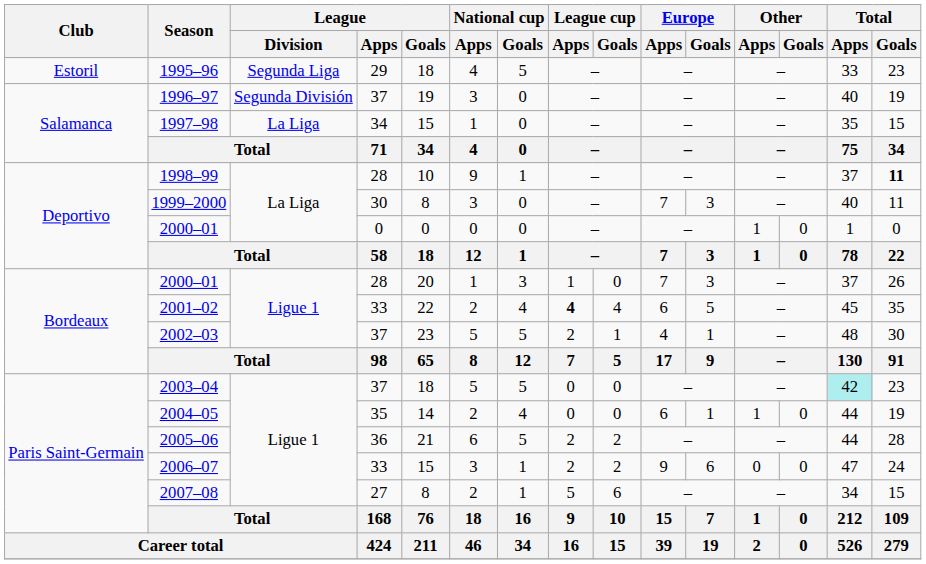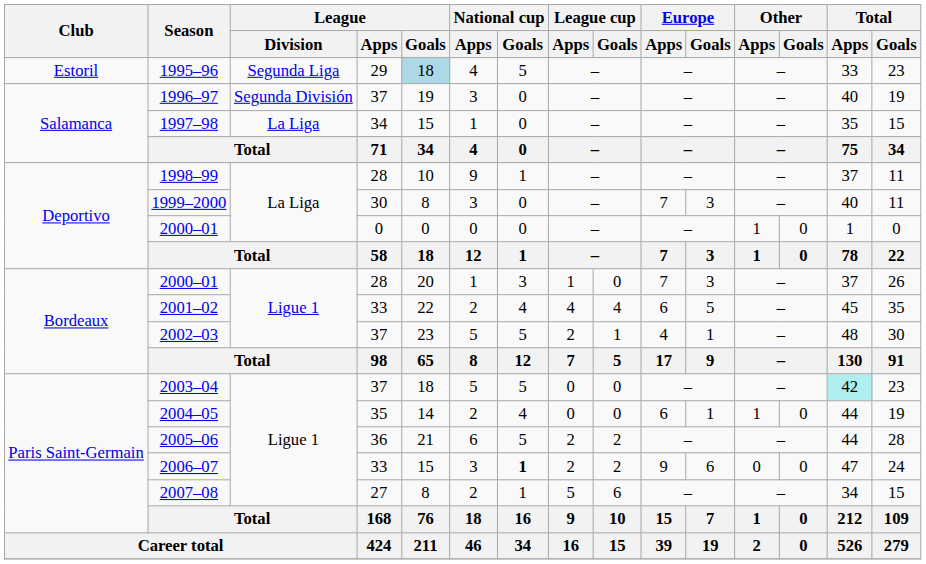1995–96 | League / Goals: no background -> lightblue background
1998–99 | Total / Goals: bold -> normal
2001–02 | League cup / Apps: bold -> normal
2006–07 | National cup / Goals: normal -> bold
